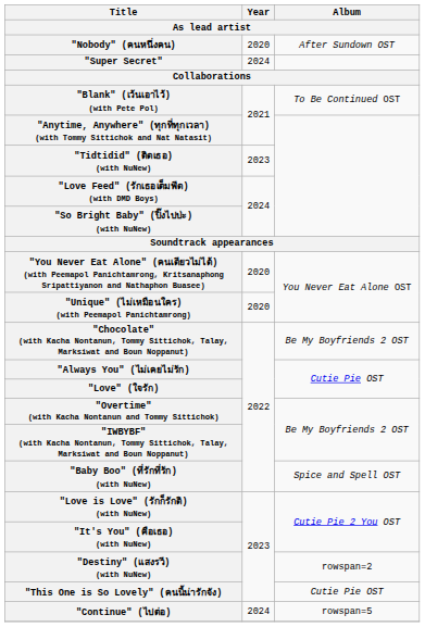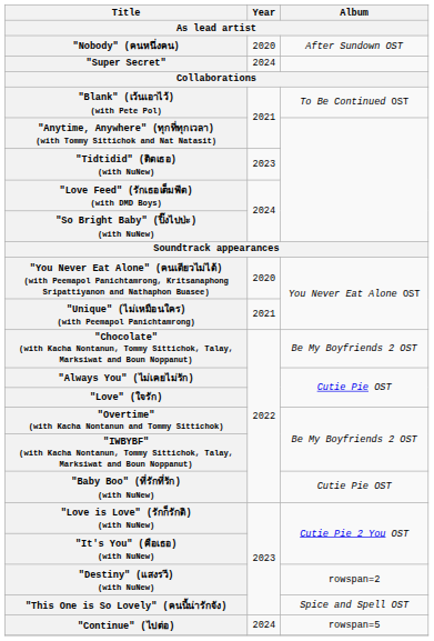"Unique" (ไม่เหมือนใคร) (with Peemapol Panichtamrong) | Year / As lead artist: 2020 -> 2021
"Baby Boo" (ที่รักที่รัก) (with NuNew) | Album / As lead artist: Spice and Spell OST -> Cutie Pie OST
"This One is So Lovely" (คนนี้น่ารักจัง) | Album / As lead artist: Cutie Pie OST -> Spice and Spell OST
